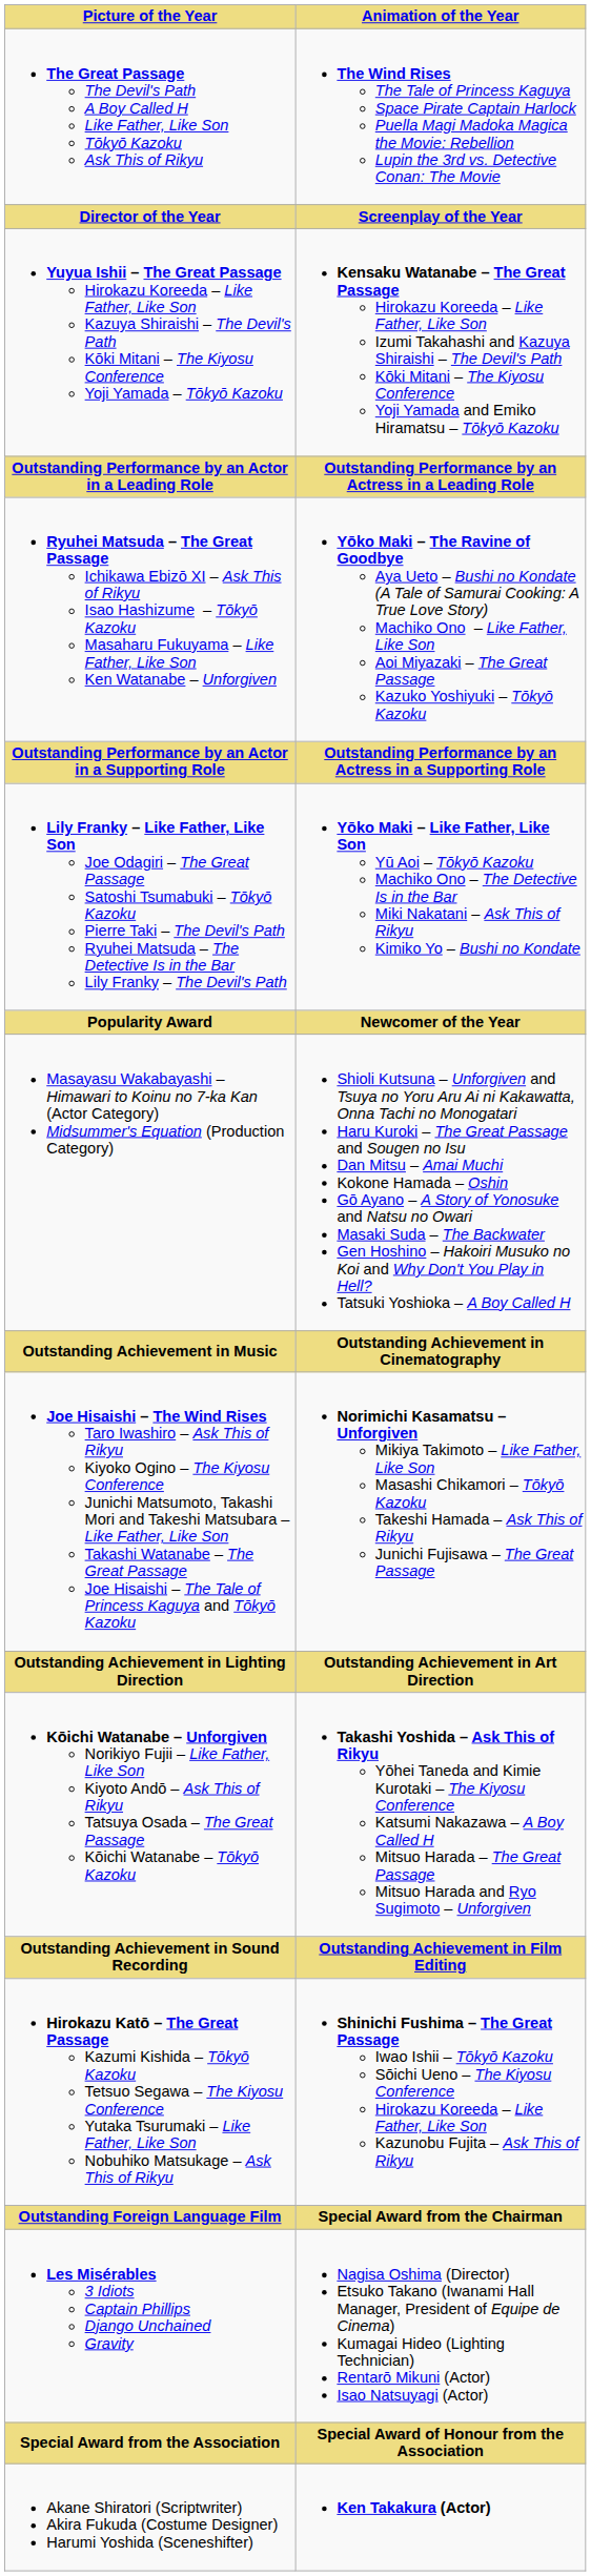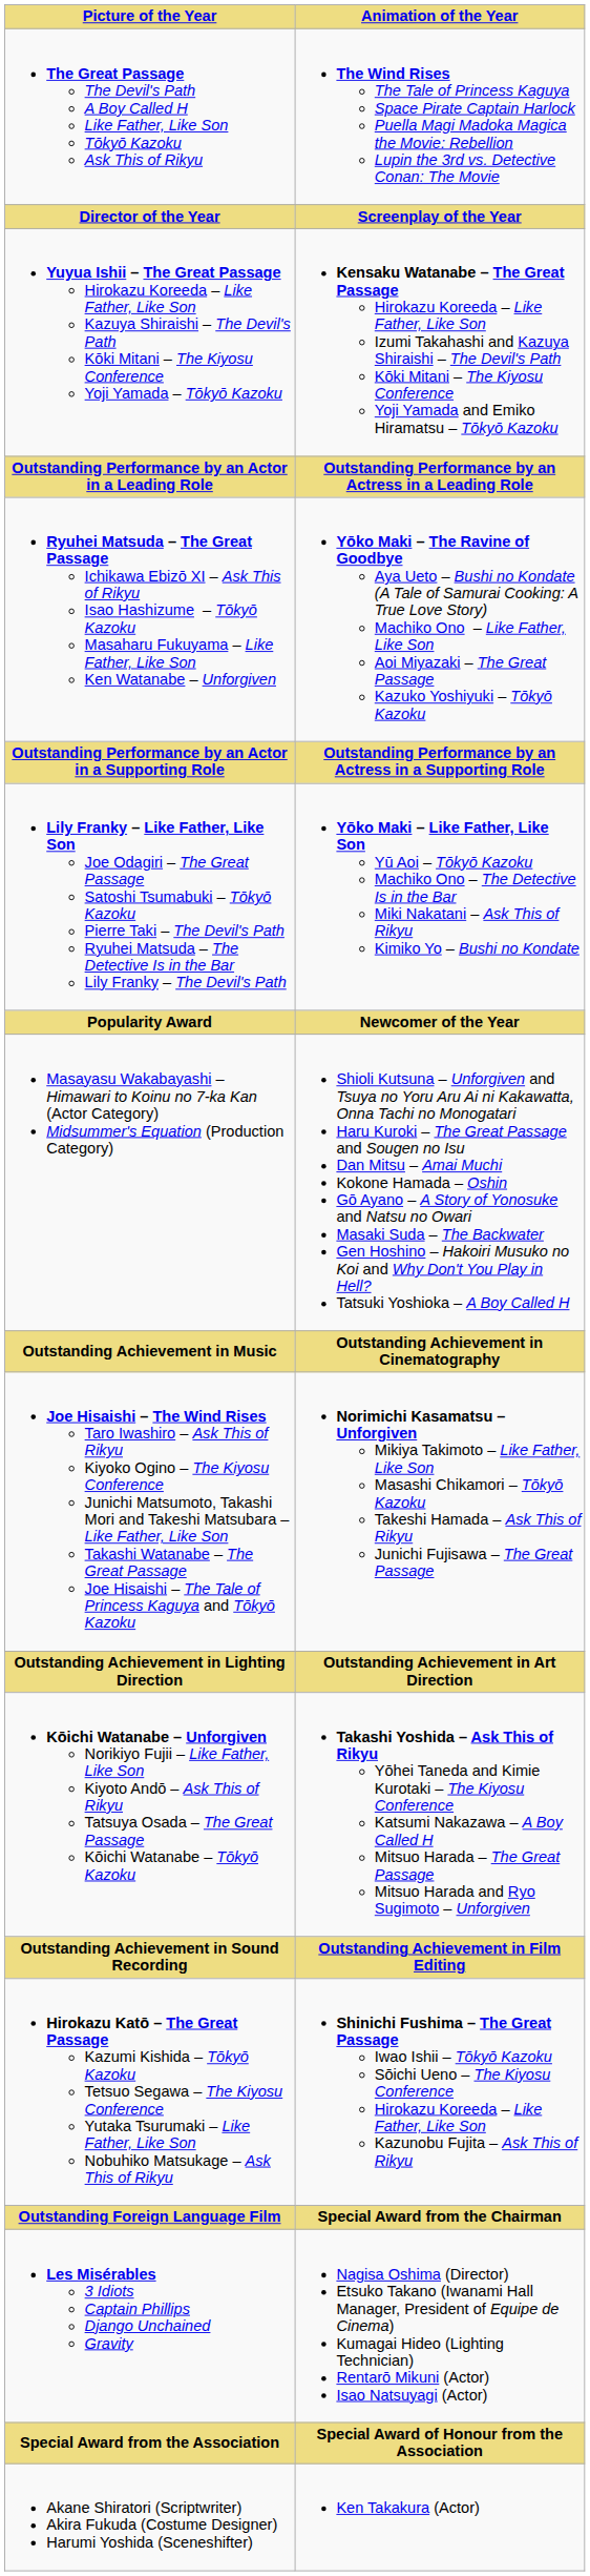row 20 | Animation of the Year: bold -> normal
